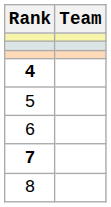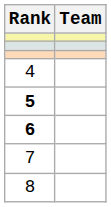row 5 | Rank: bold -> normal
row 6 | Rank: normal -> bold
row 7 | Rank: normal -> bold
row 8 | Rank: bold -> normal
